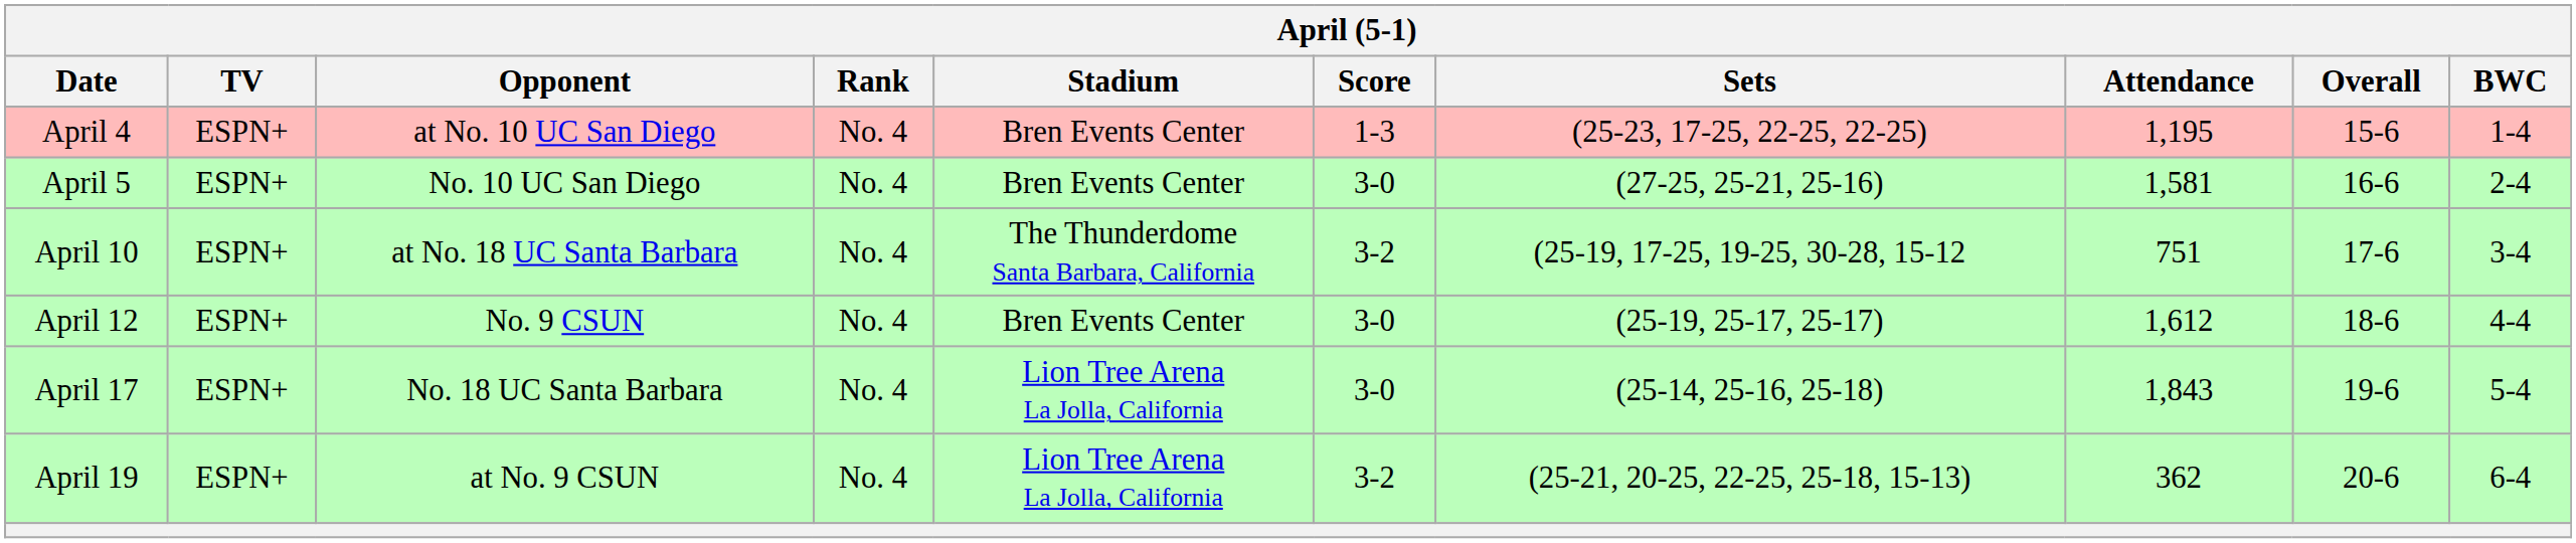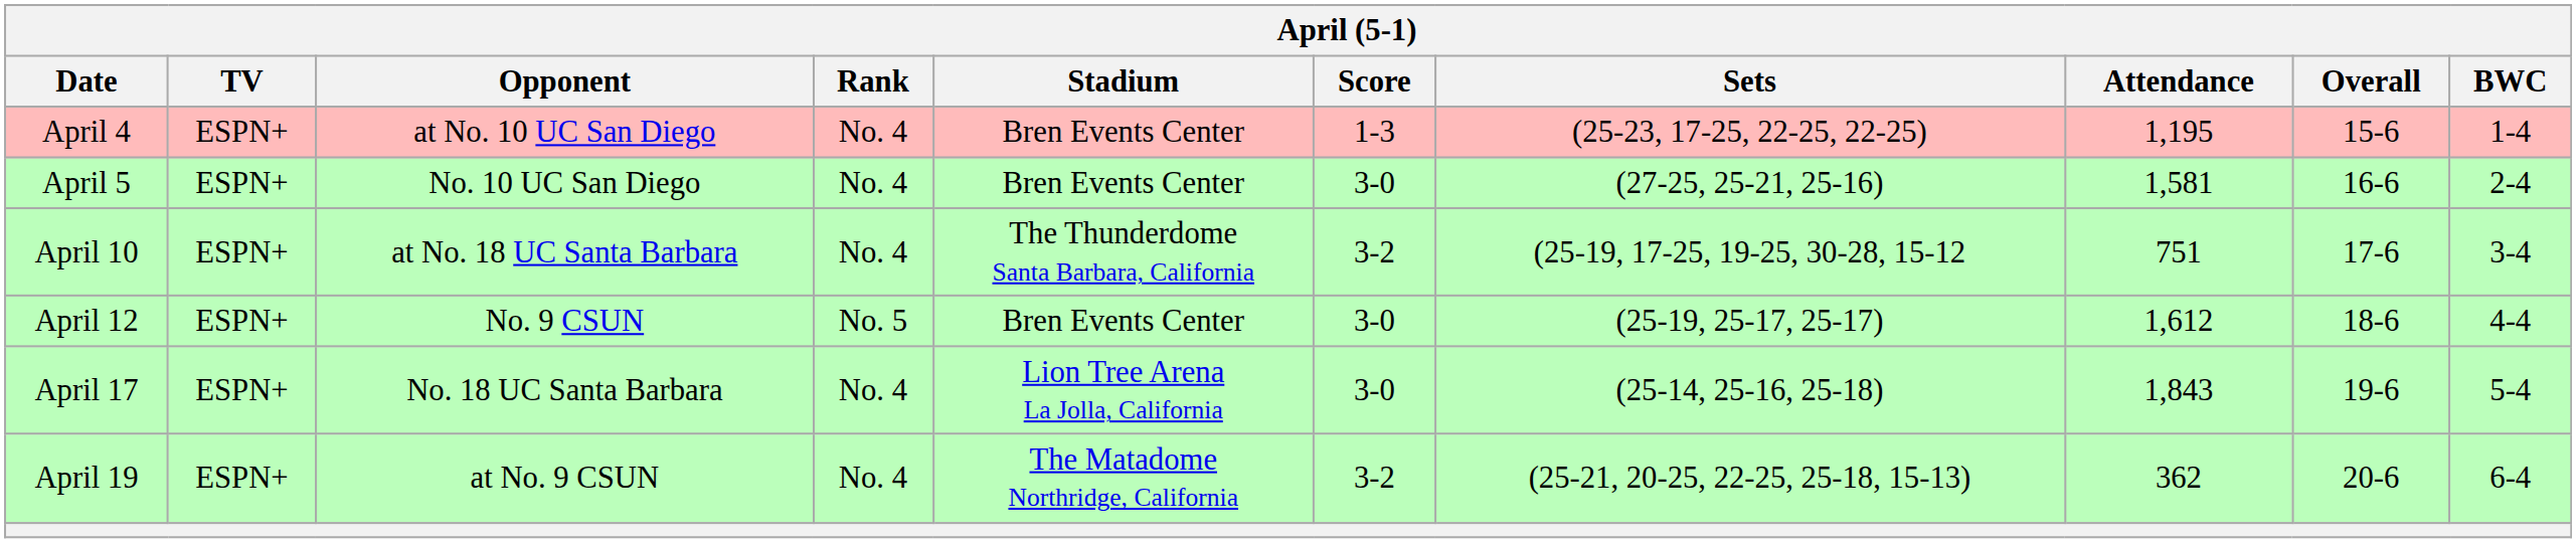April 12 | April (5-1) / Rank: No. 4 -> No. 5
April 19 | April (5-1) / Stadium: Lion Tree Arena La Jolla, California -> The Matadome Northridge, California
